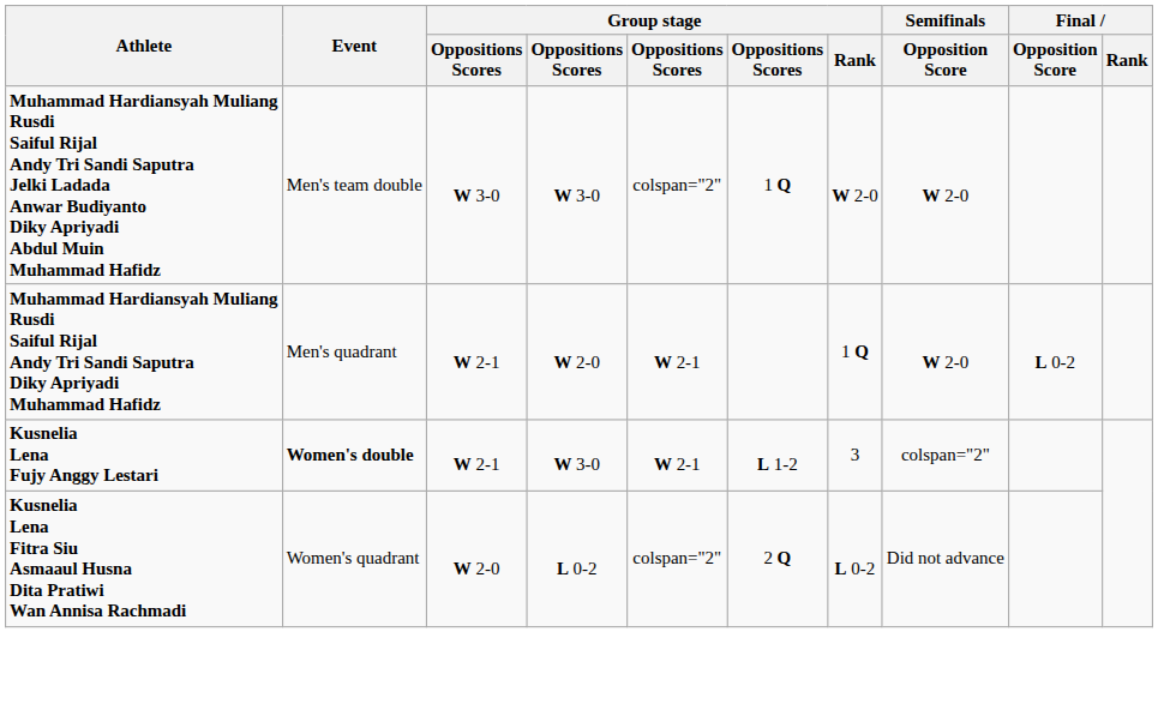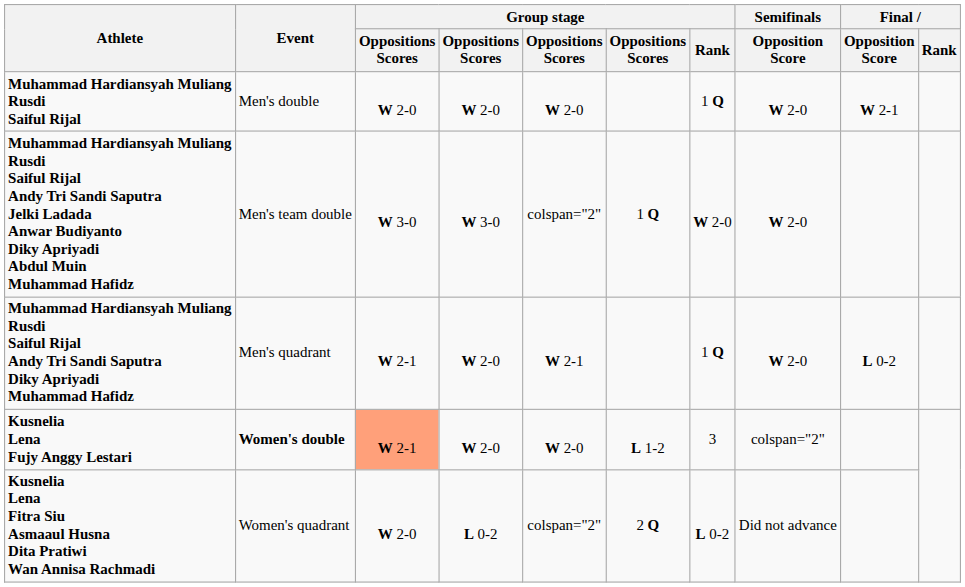+ row: Muhammad Hardiansyah Muliang Rusdi Saiful Rijal | Men's double | W 2-0 | W 2-0 | W 2-0 | 1 Q | W 2-0 | W 2-1
Kusnelia Lena Fujy Anggy Lestari | column 3: no background -> lightsalmon background
Kusnelia Lena Fujy Anggy Lestari | column 4: W 3-0 -> W 2-0
Kusnelia Lena Fujy Anggy Lestari | column 5: W 2-1 -> W 2-0
